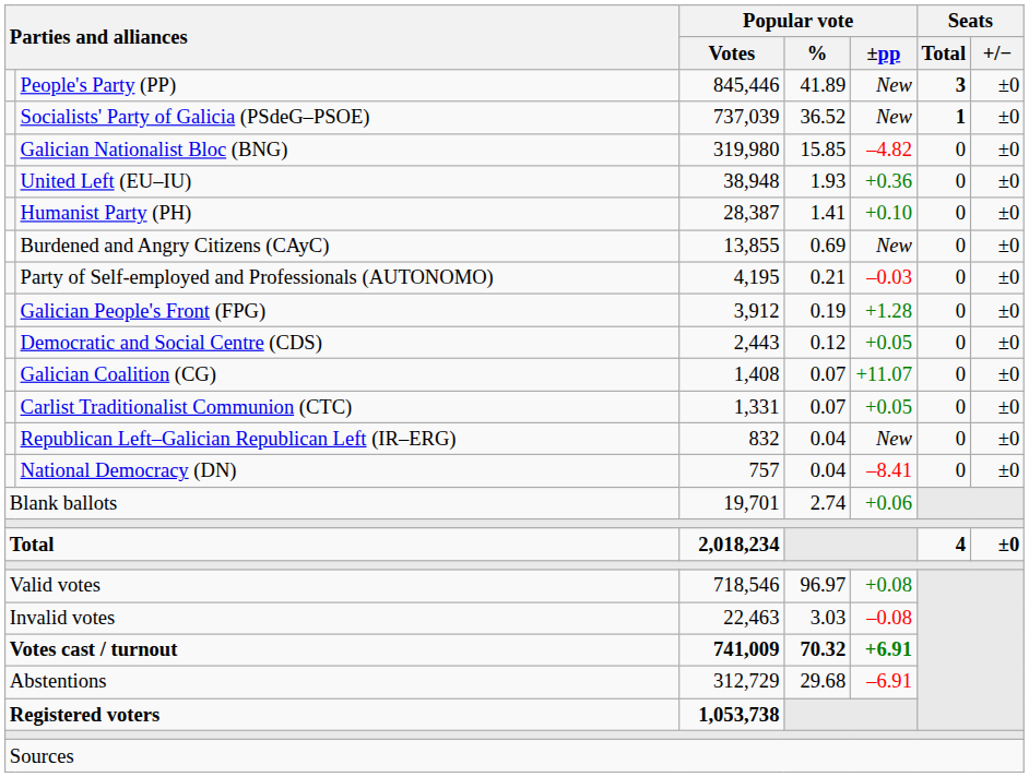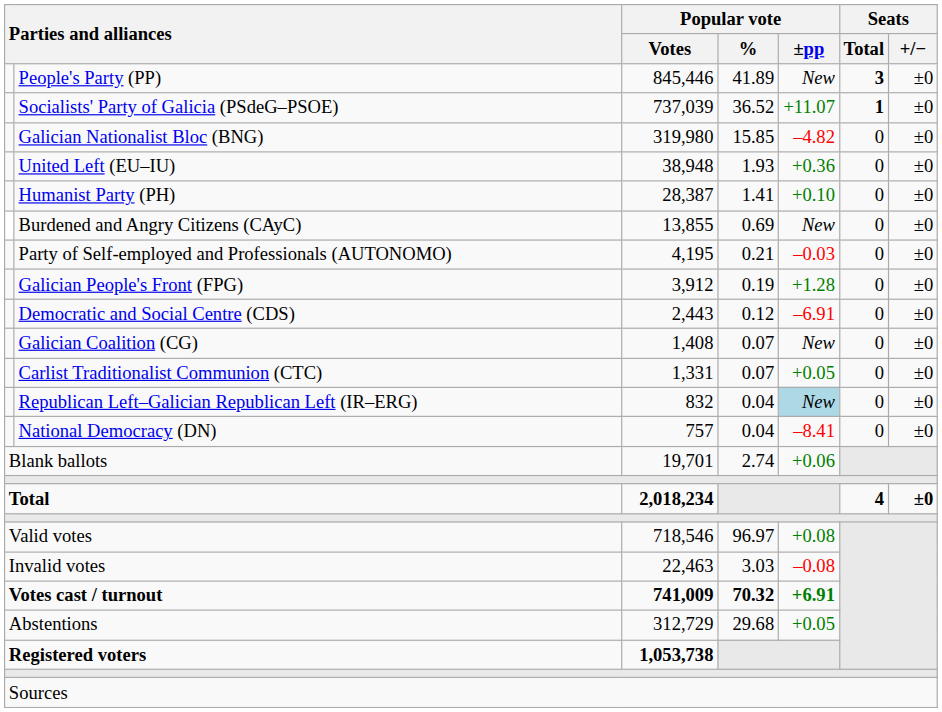Socialists' Party of Galicia (PSdeG–PSOE) | Popular vote / ±pp: New -> +11.07
Democratic and Social Centre (CDS) | Popular vote / ±pp: +0.05 -> –6.91
Galician Coalition (CG) | Popular vote / ±pp: +11.07 -> New
Republican Left–Galician Republican Left (IR–ERG) | Popular vote / ±pp: no background -> lightblue background
Abstentions | Popular vote / ±pp: –6.91 -> +0.05
